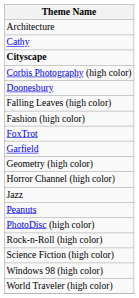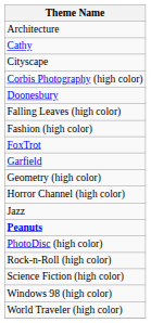row 4 | column 1: bold -> normal
row 14 | column 1: normal -> bold
